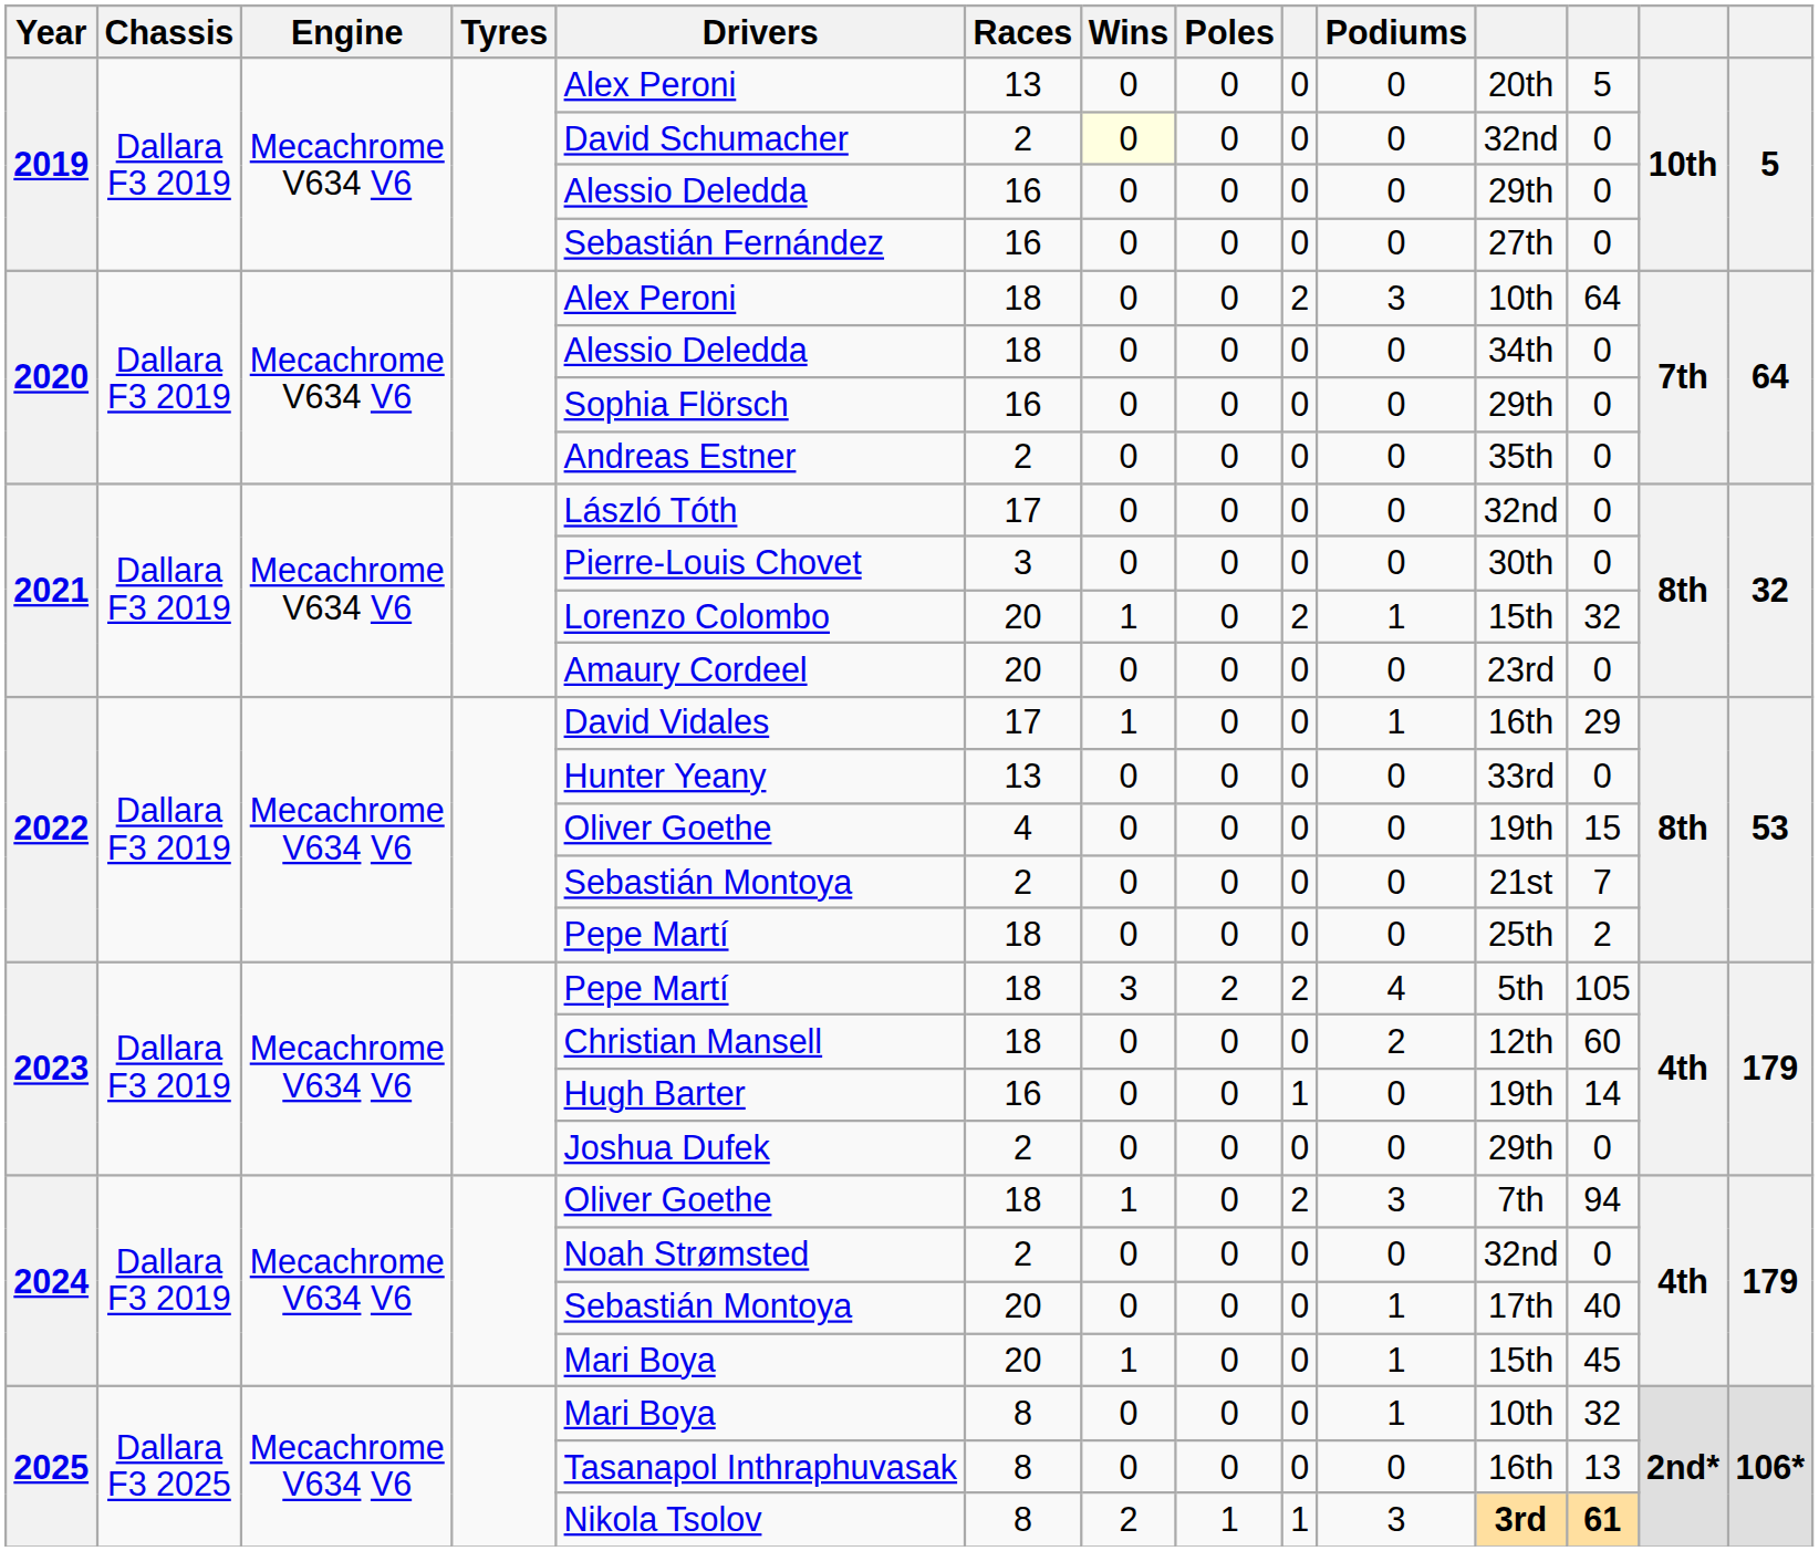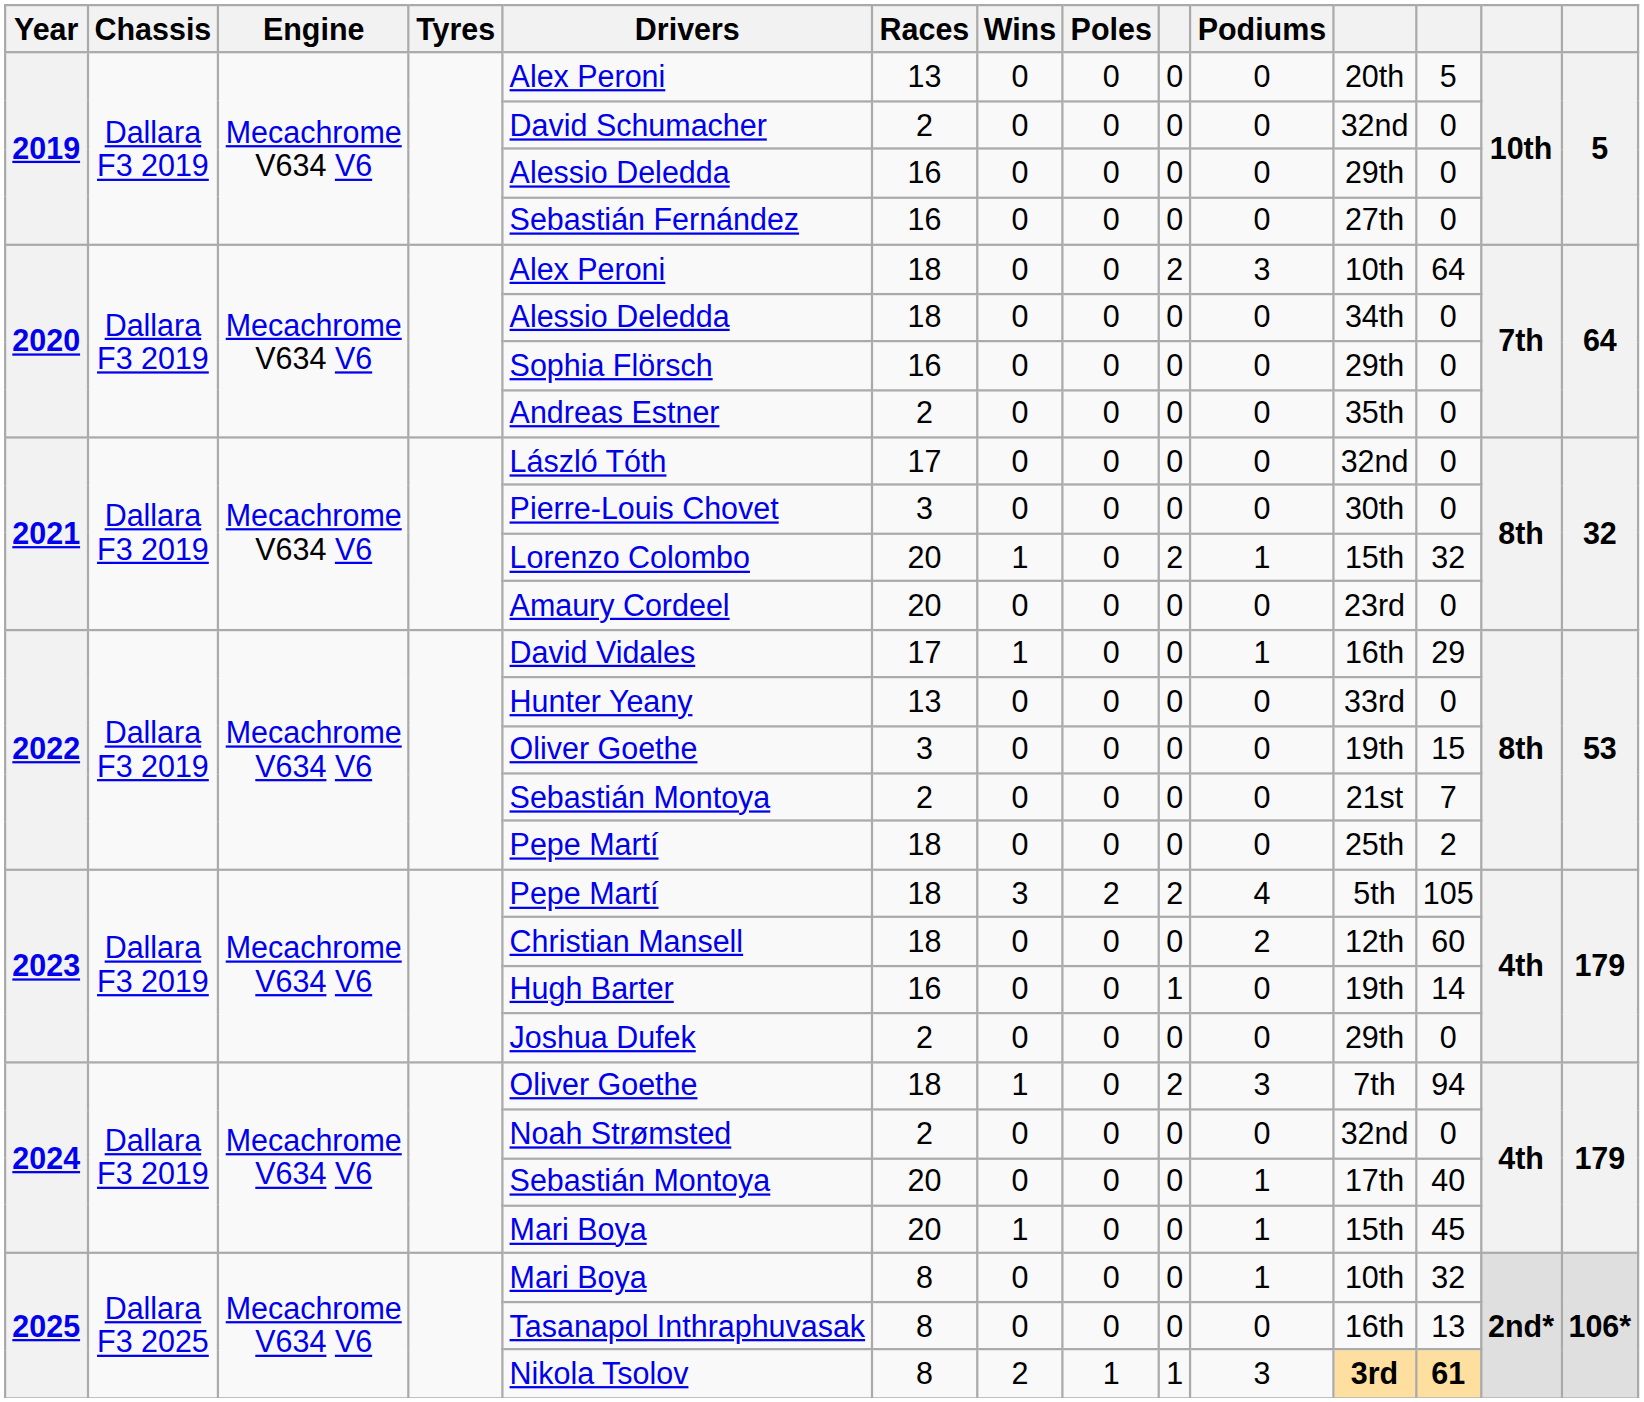row 3 | Wins: lightyellow background -> no background
row 16 | Races: 4 -> 3
